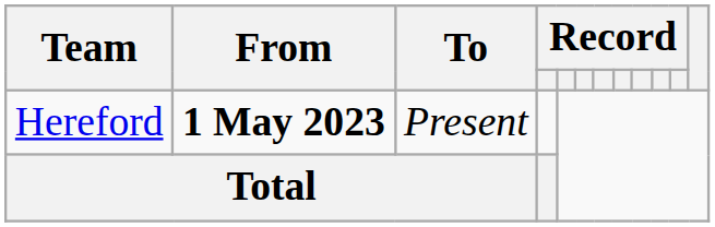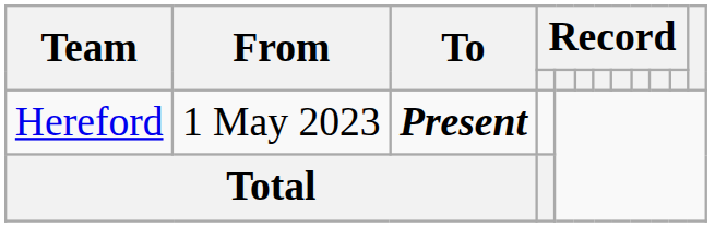Hereford | From: bold -> normal
Hereford | To: normal -> bold
